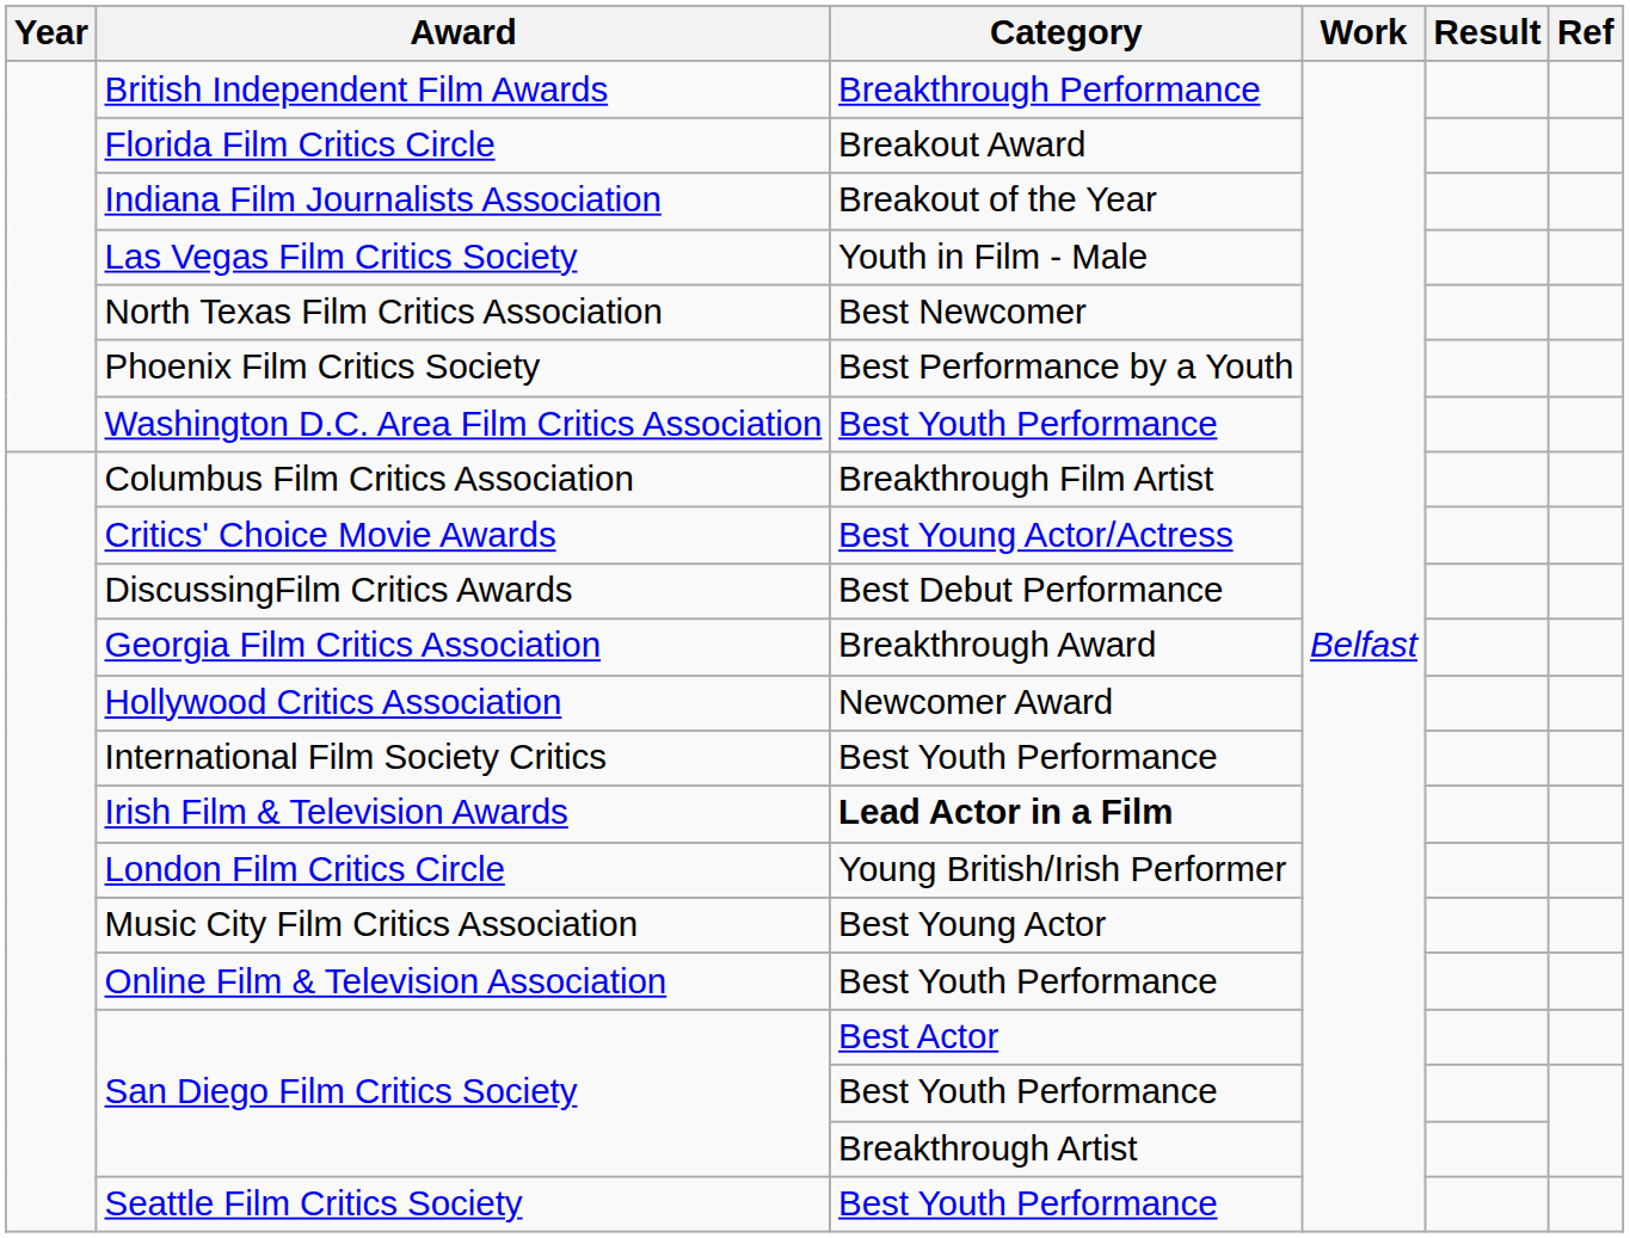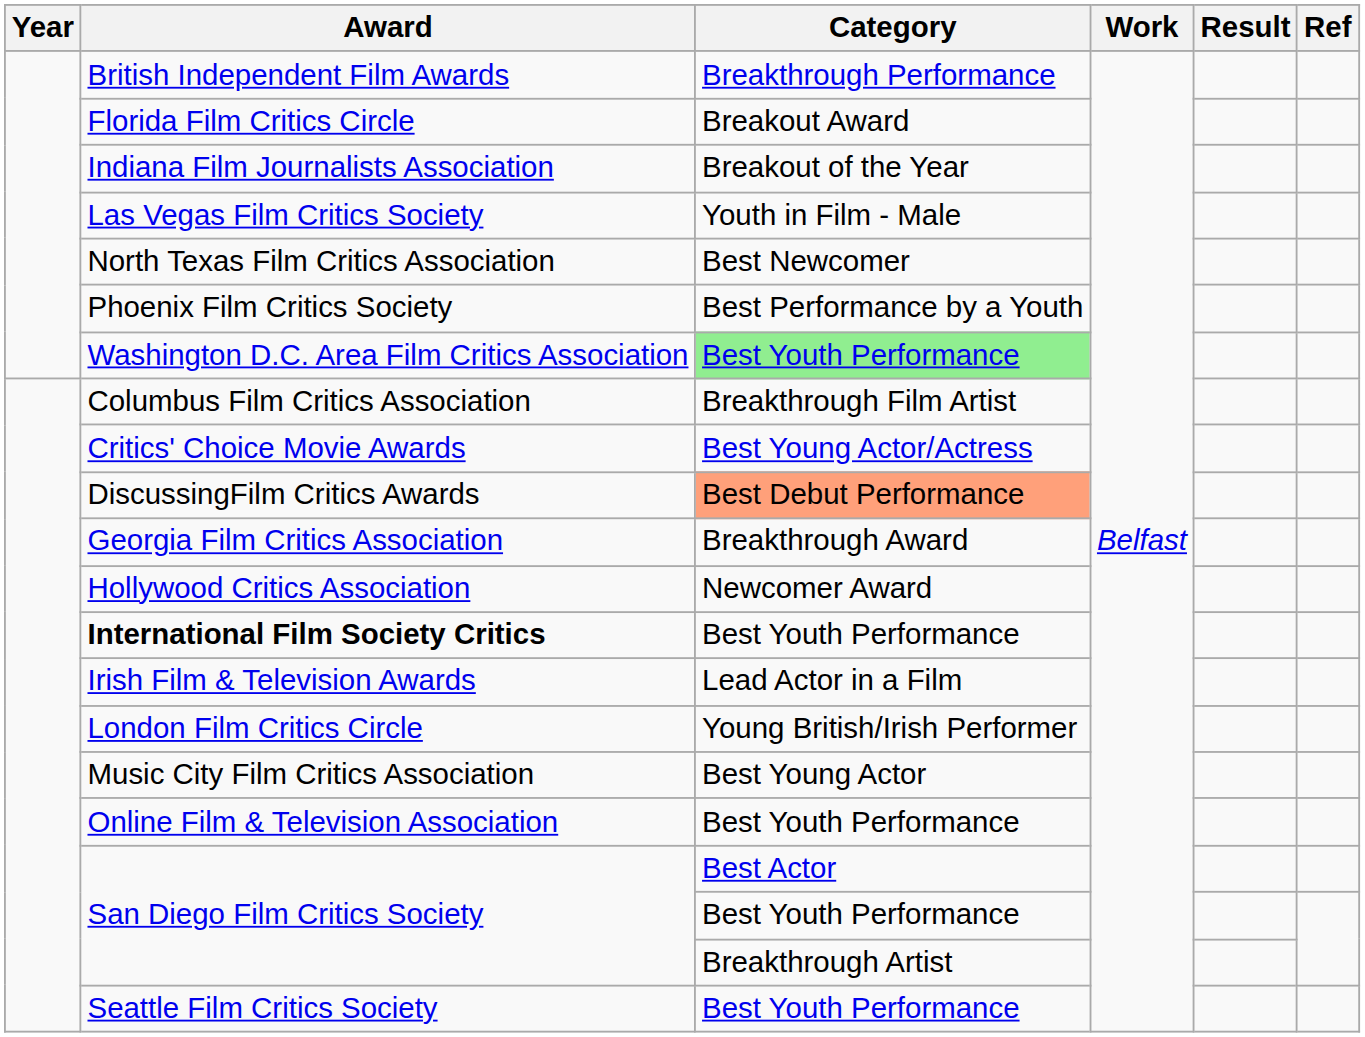Washington D.C. Area Film Critics Association | Category: no background -> lightgreen background
DiscussingFilm Critics Awards | Category: no background -> lightsalmon background
International Film Society Critics | Award: normal -> bold
Irish Film & Television Awards | Category: bold -> normal
